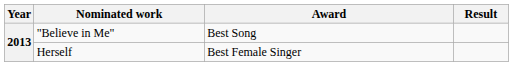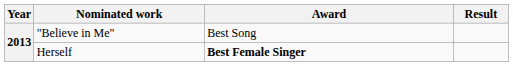Herself | Award: normal -> bold
